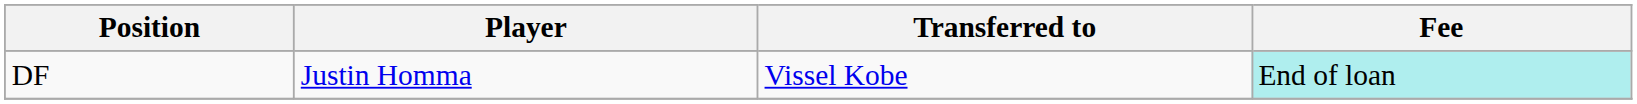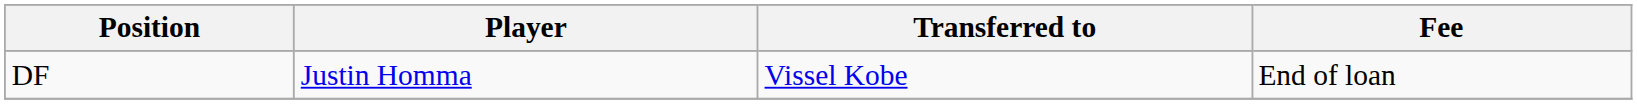DF | Fee: paleturquoise background -> no background
